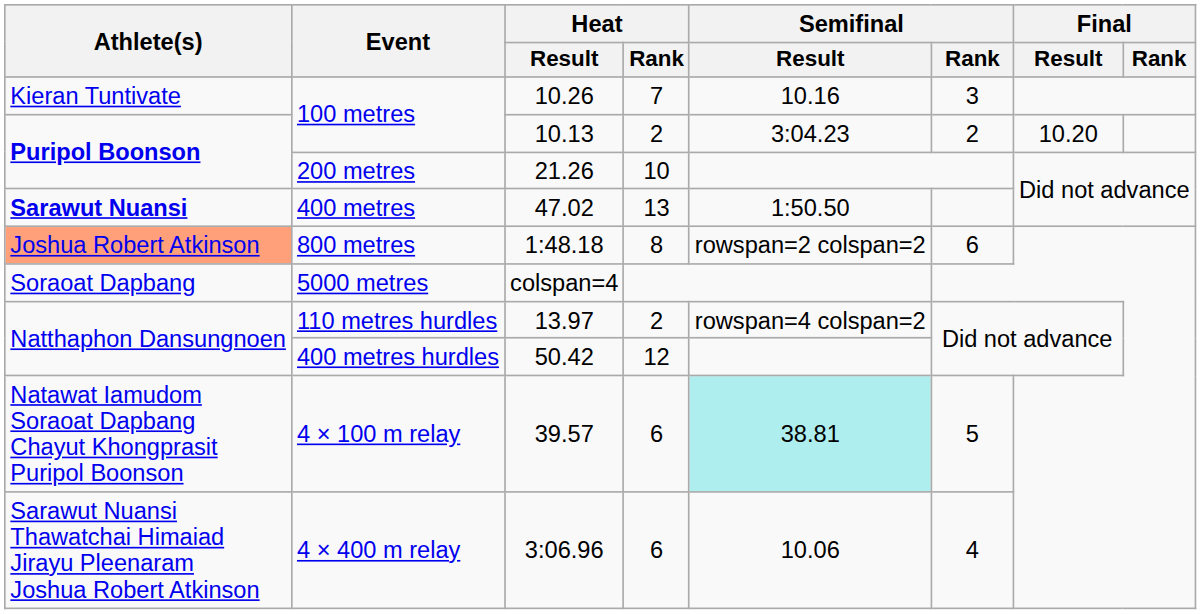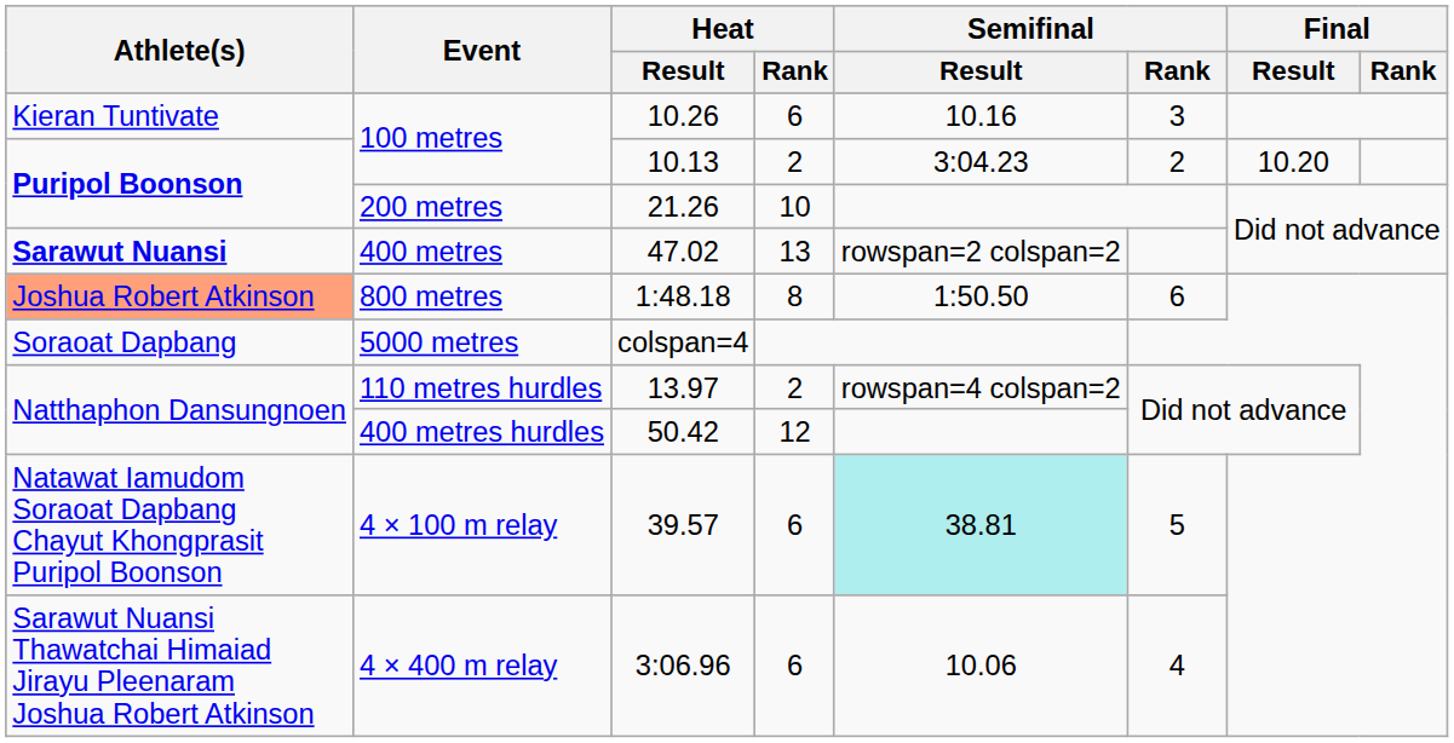100 metres / 10.26 | Heat / Rank: 7 -> 6
400 metres | Semifinal / Result: 1:50.50 -> rowspan=2 colspan=2
800 metres | Semifinal / Result: rowspan=2 colspan=2 -> 1:50.50
